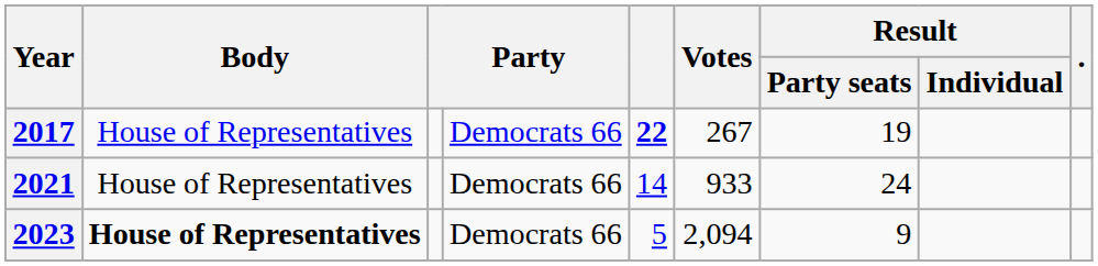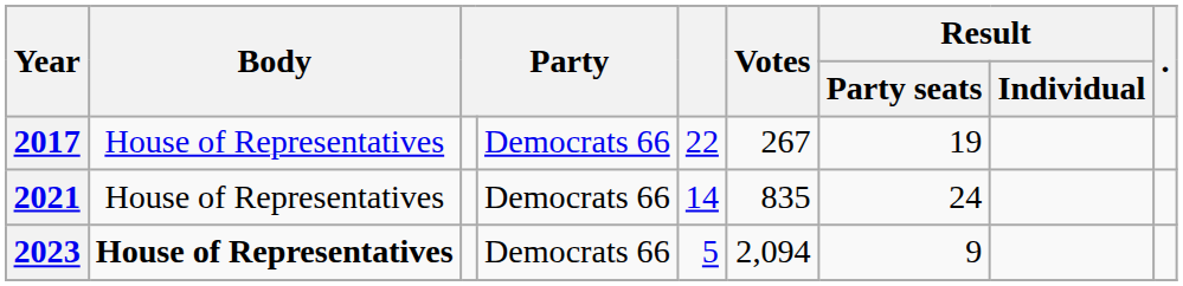2017 | column 5: bold -> normal
2021 | Votes: 933 -> 835
